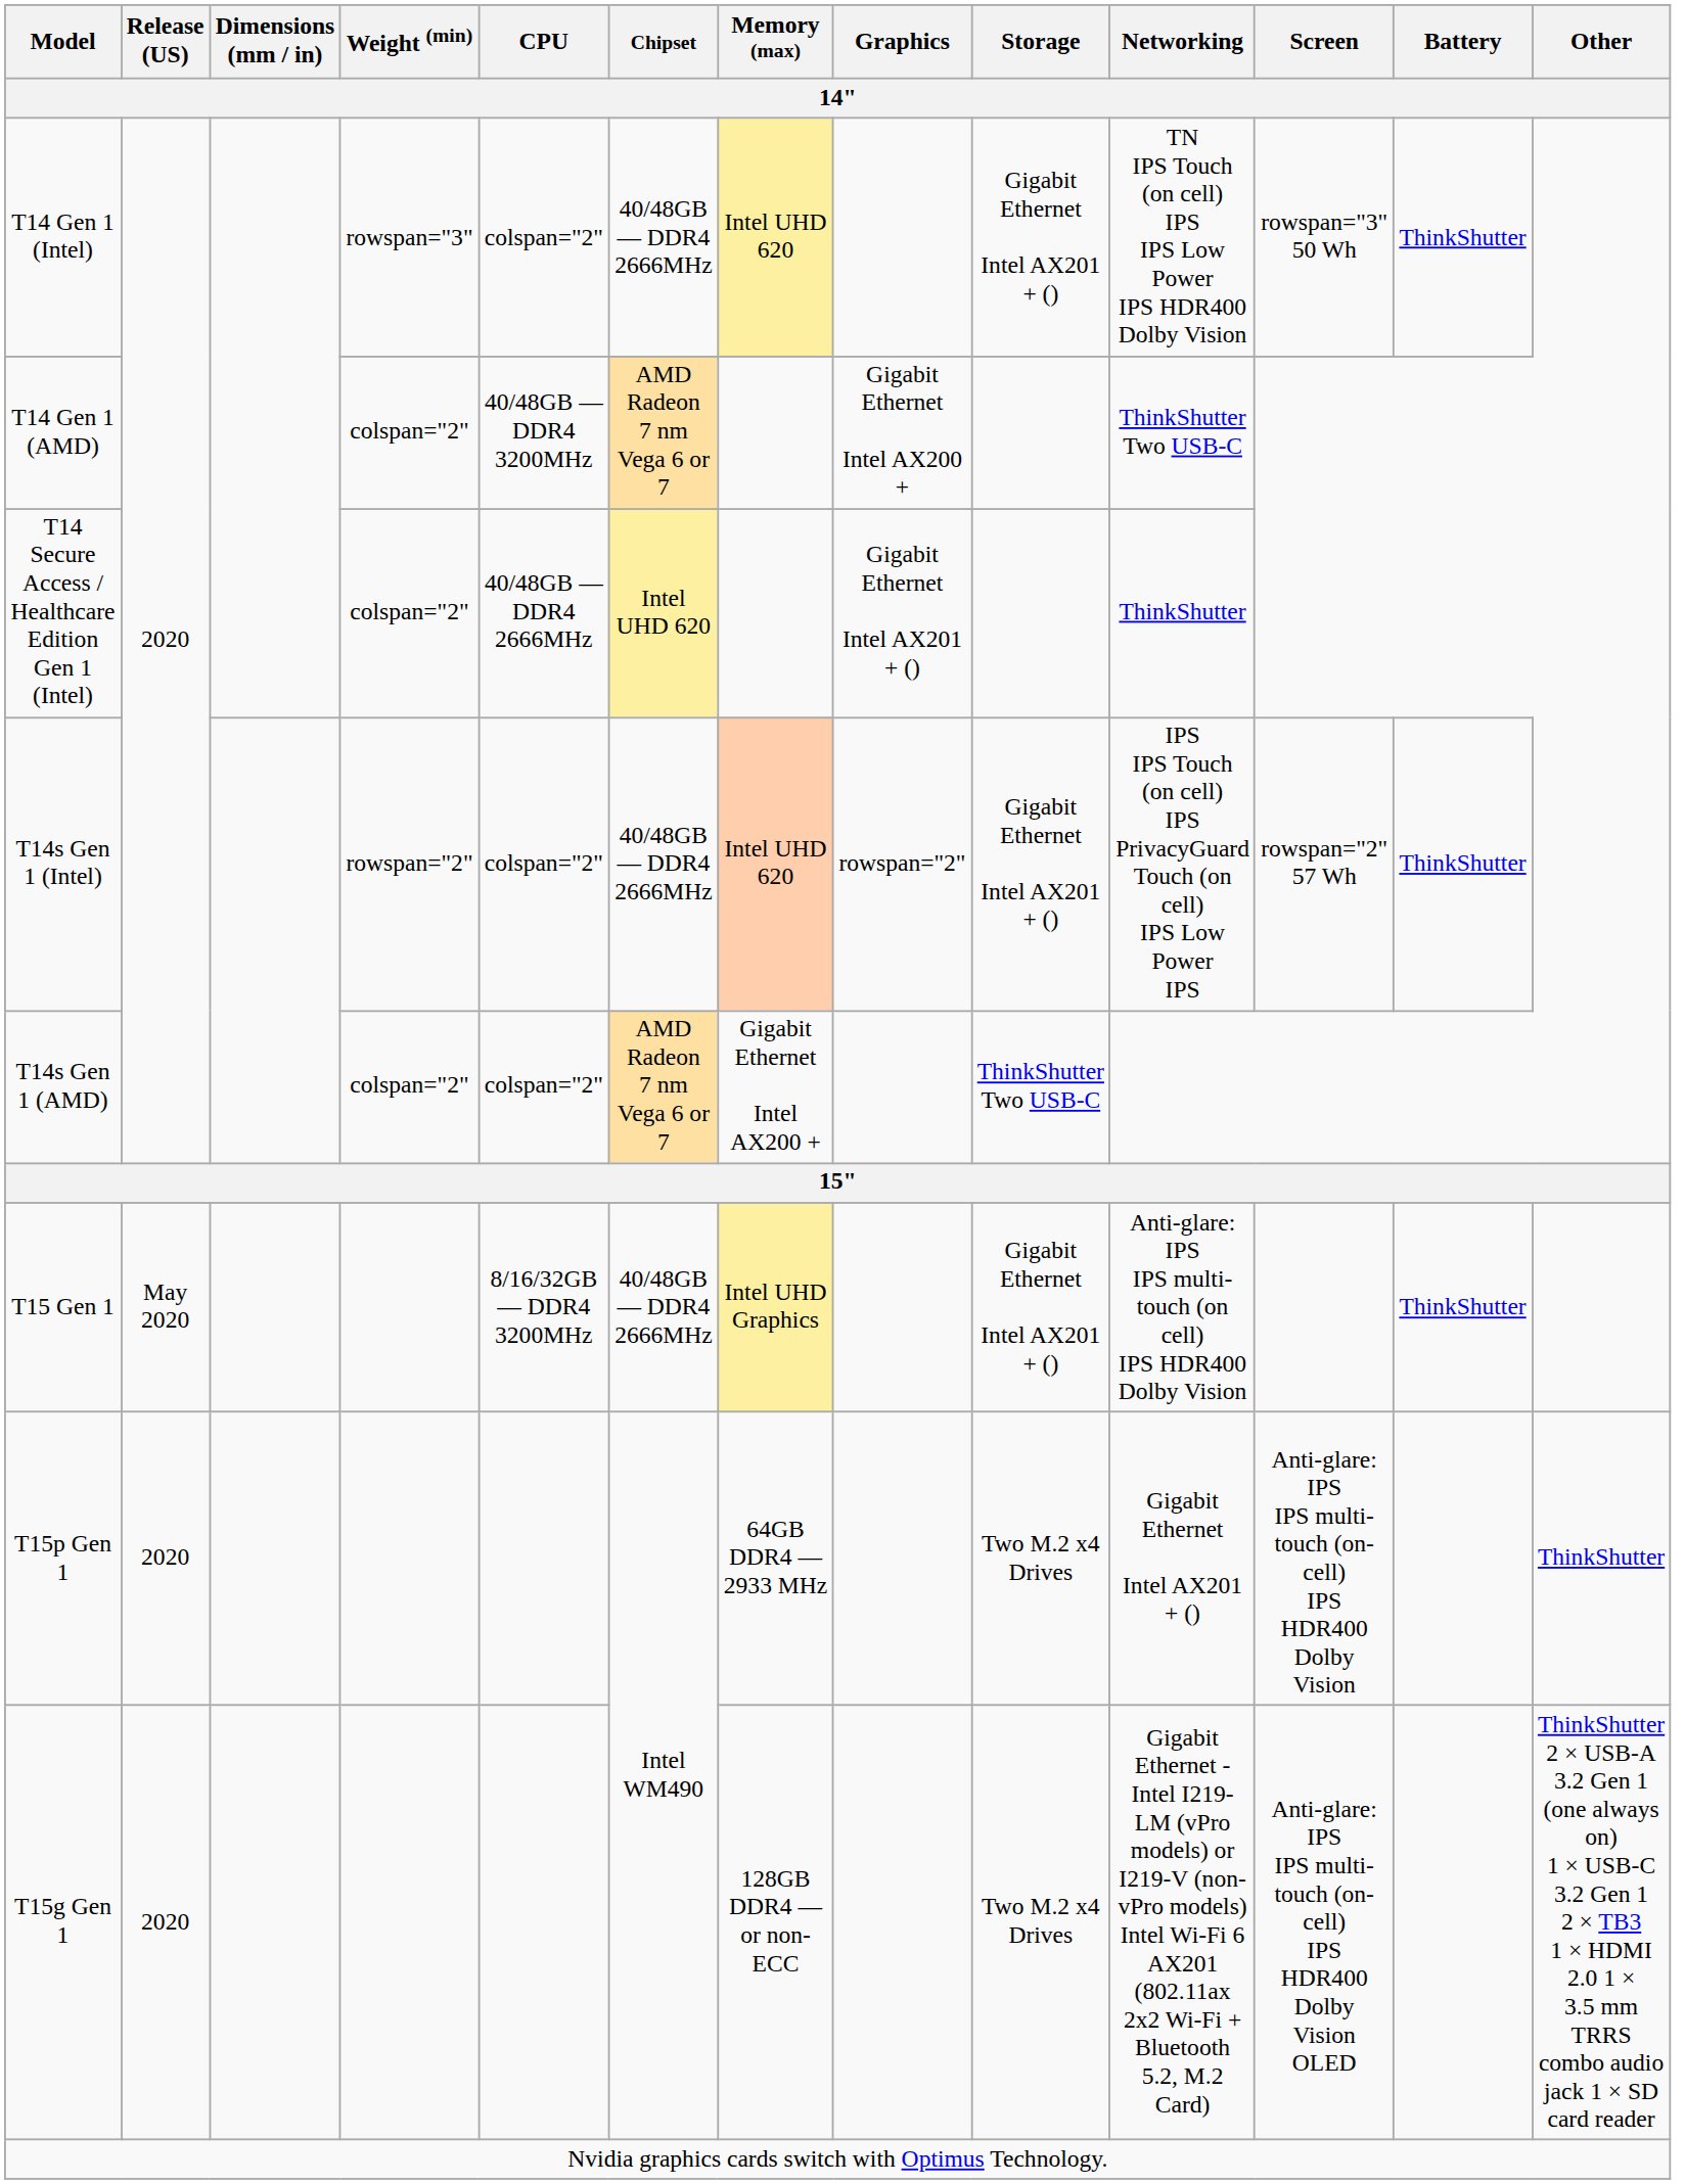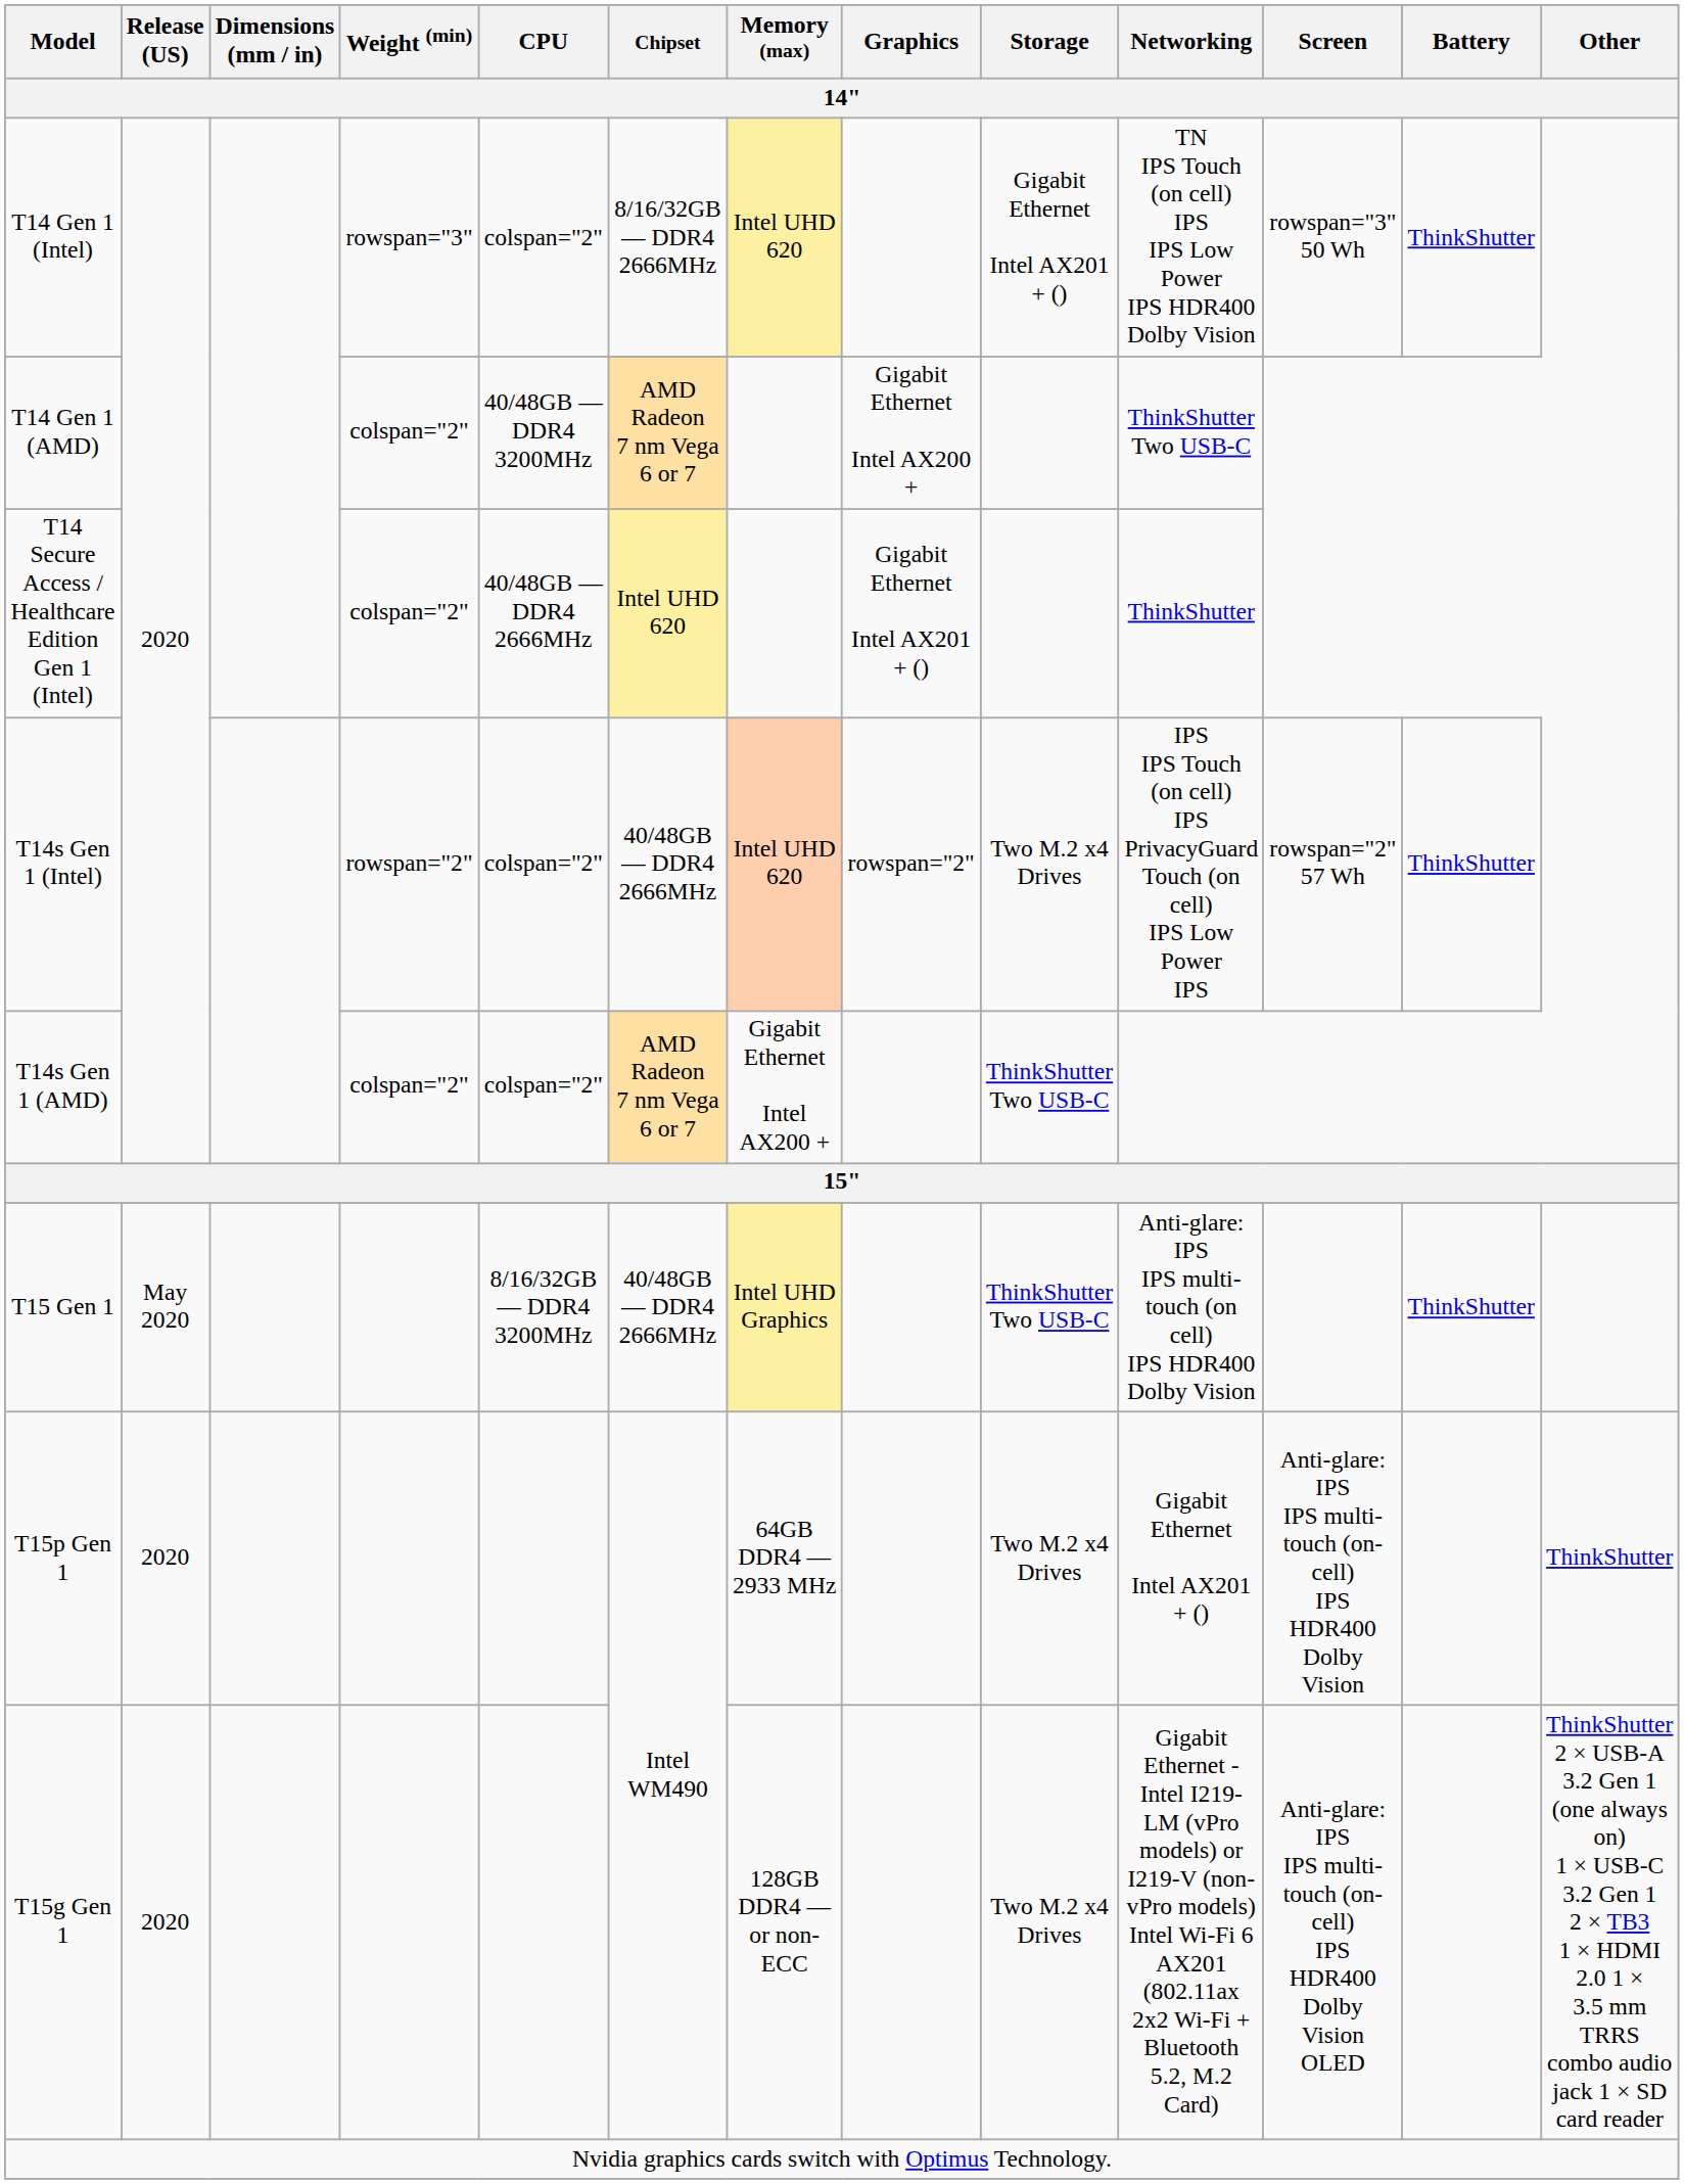T14 Gen 1 (Intel) | Chipset: 40/48GB — DDR4 2666MHz -> 8/16/32GB — DDR4 2666MHz
T14s Gen 1 (Intel) | Storage: Gigabit Ethernet Intel AX201 + () -> Two M.2 x4 Drives
T15 Gen 1 | Storage: Gigabit Ethernet Intel AX201 + () -> ThinkShutter Two USB-C
